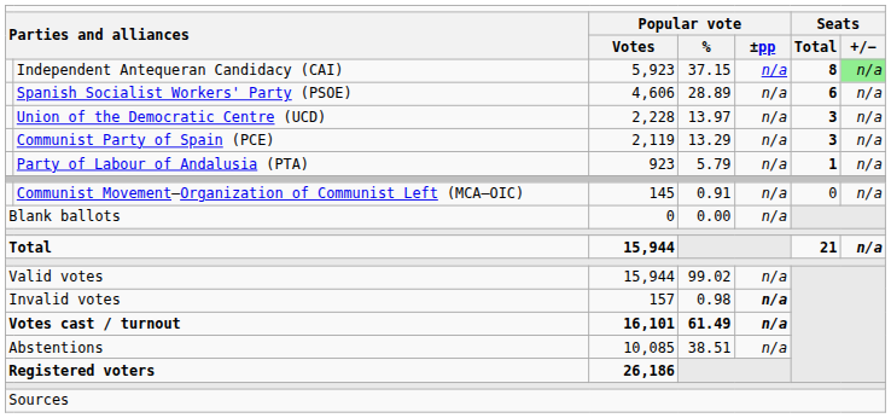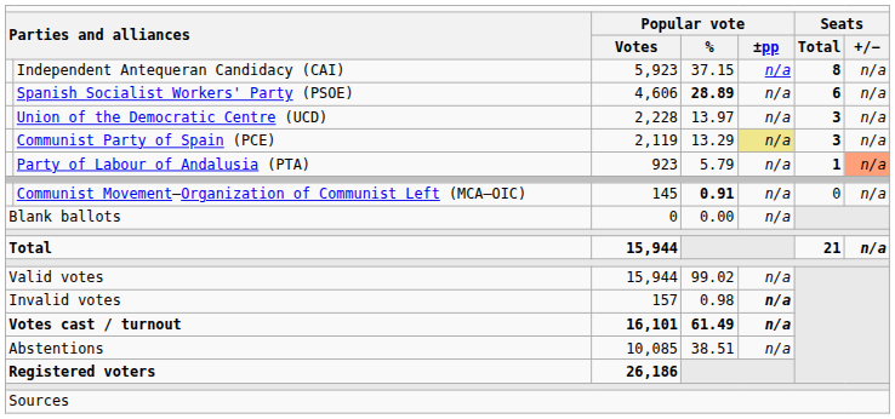Independent Antequeran Candidacy (CAI) | column 7: lightgreen background -> no background
Spanish Socialist Workers' Party (PSOE) | column 4: normal -> bold
Communist Party of Spain (PCE) | column 5: no background -> khaki background
Party of Labour of Andalusia (PTA) | column 7: no background -> lightsalmon background
Communist Movement–Organization of Communist Left (MCA–OIC) | column 4: normal -> bold
